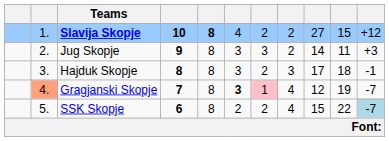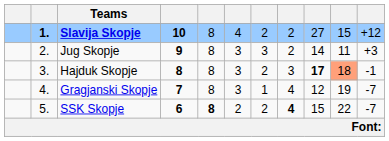Slavija Skopje | column 2: normal -> bold
Slavija Skopje | column 5: bold -> normal
Hajduk Skopje | column 9: normal -> bold
Hajduk Skopje | column 10: no background -> lightsalmon background
Gragjanski Skopje | column 2: lightsalmon background -> no background
Gragjanski Skopje | column 6: bold -> normal
Gragjanski Skopje | column 7: pink background -> no background
SSK Skopje | column 5: normal -> bold
SSK Skopje | column 8: normal -> bold
SSK Skopje | column 11: lightblue background -> no background
